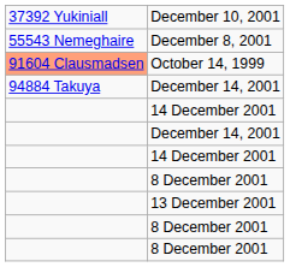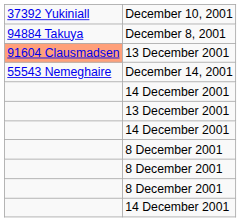row 2 | column 1: 55543 Nemeghaire -> 94884 Takuya
row 3 | column 2: October 14, 1999 -> 13 December 2001
row 4 | column 1: 94884 Takuya -> 55543 Nemeghaire
row 6 | column 2: December 14, 2001 -> 13 December 2001
row 9 | column 2: 13 December 2001 -> 8 December 2001
row 11 | column 2: 8 December 2001 -> 14 December 2001
